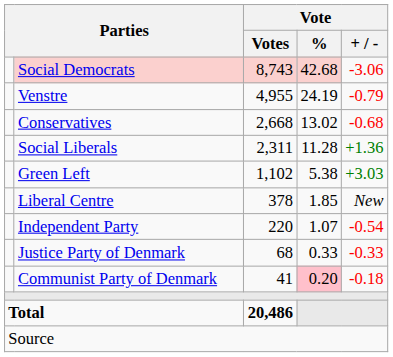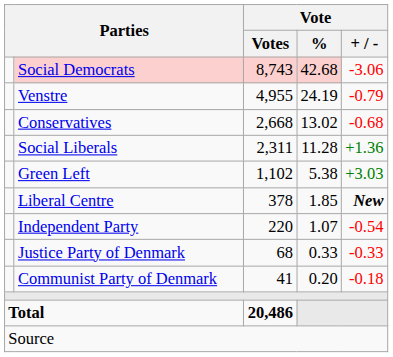Liberal Centre | Vote / + / -: normal -> bold
Communist Party of Denmark | Vote / %: pink background -> no background
